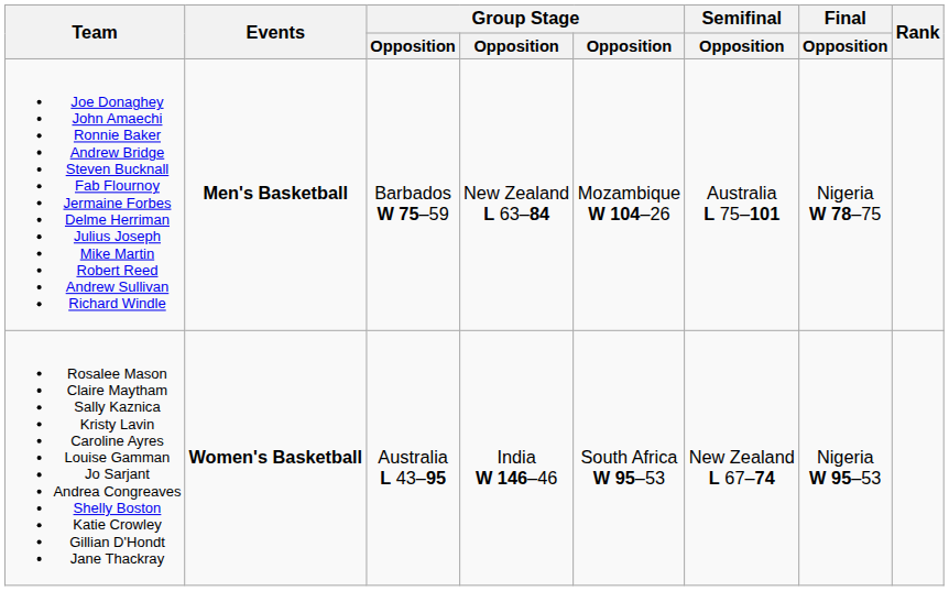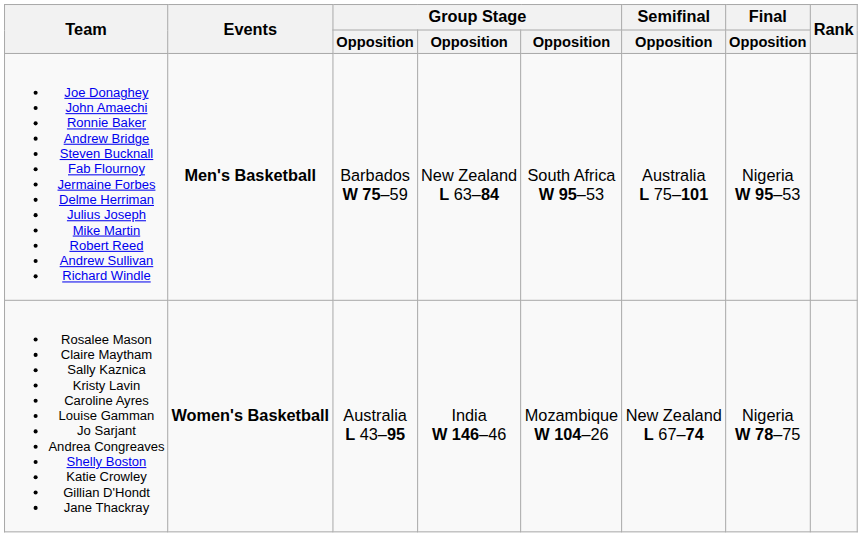row 3 | column 5: Mozambique W 104–26 -> South Africa W 95–53
row 3 | Final / Opposition: Nigeria W 78–75 -> Nigeria W 95–53
row 4 | column 5: South Africa W 95–53 -> Mozambique W 104–26
row 4 | Final / Opposition: Nigeria W 95–53 -> Nigeria W 78–75
